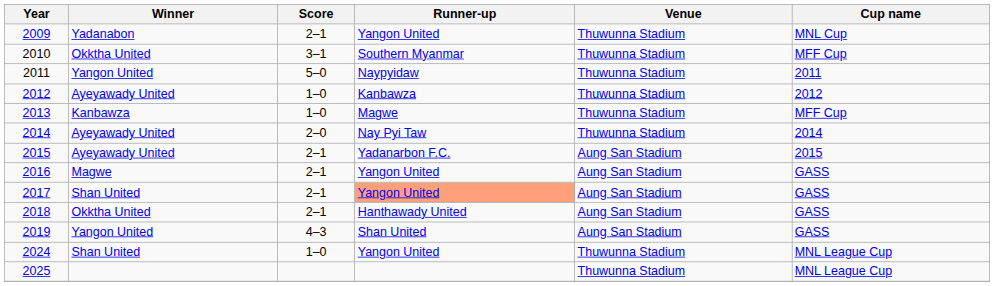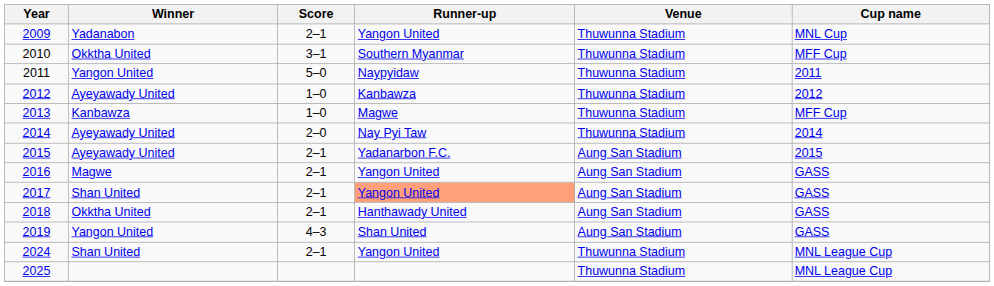2024 | Score: 1–0 -> 2–1
